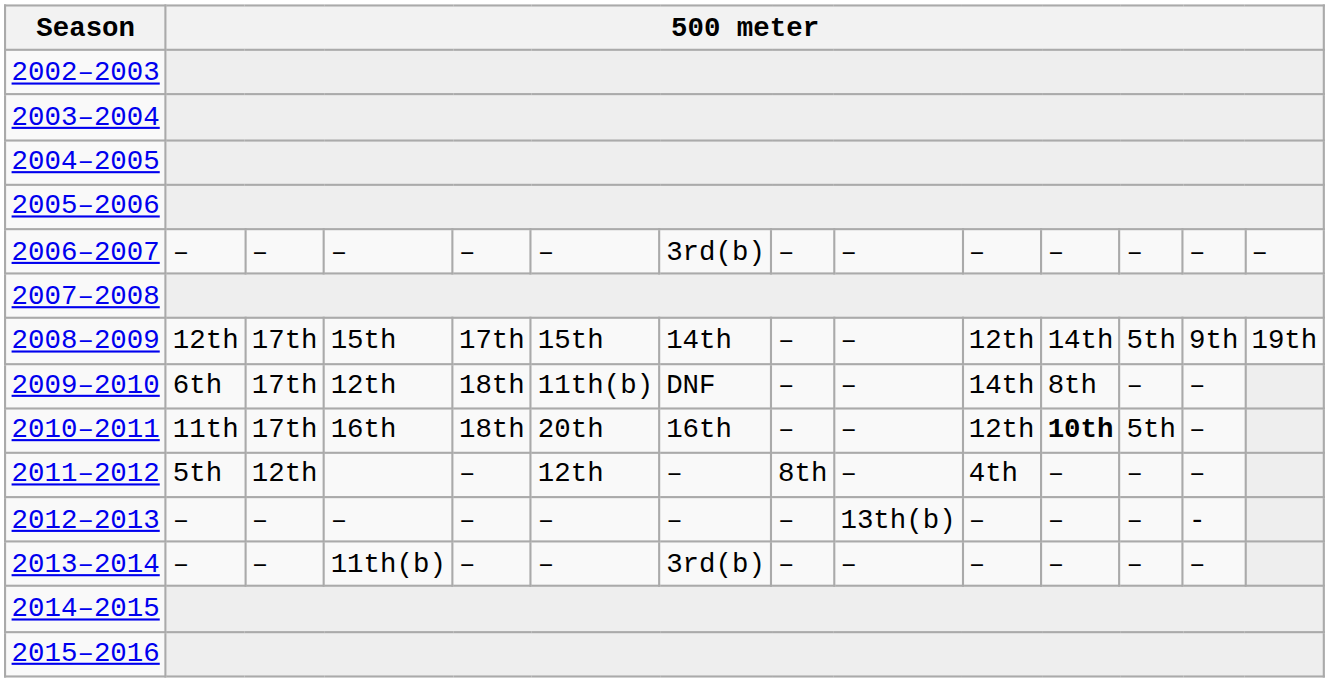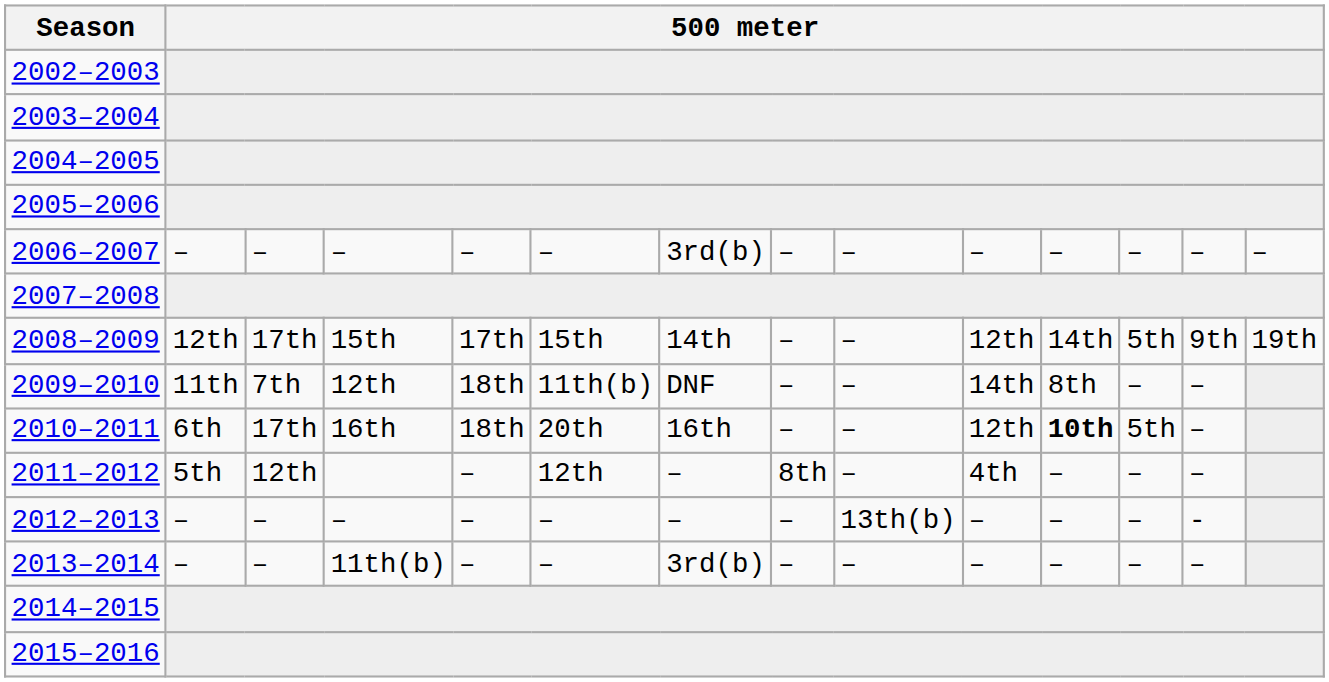2009–2010 | column 2: 6th -> 11th
2009–2010 | column 3: 17th -> 7th
2010–2011 | column 2: 11th -> 6th
